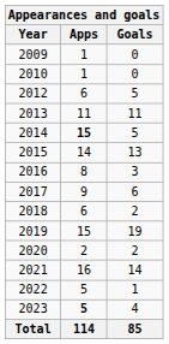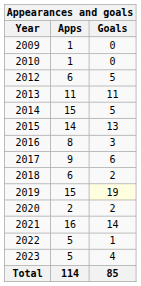2014 | Apps: bold -> normal
2019 | Goals: no background -> lightyellow background
2023 | Apps: bold -> normal
